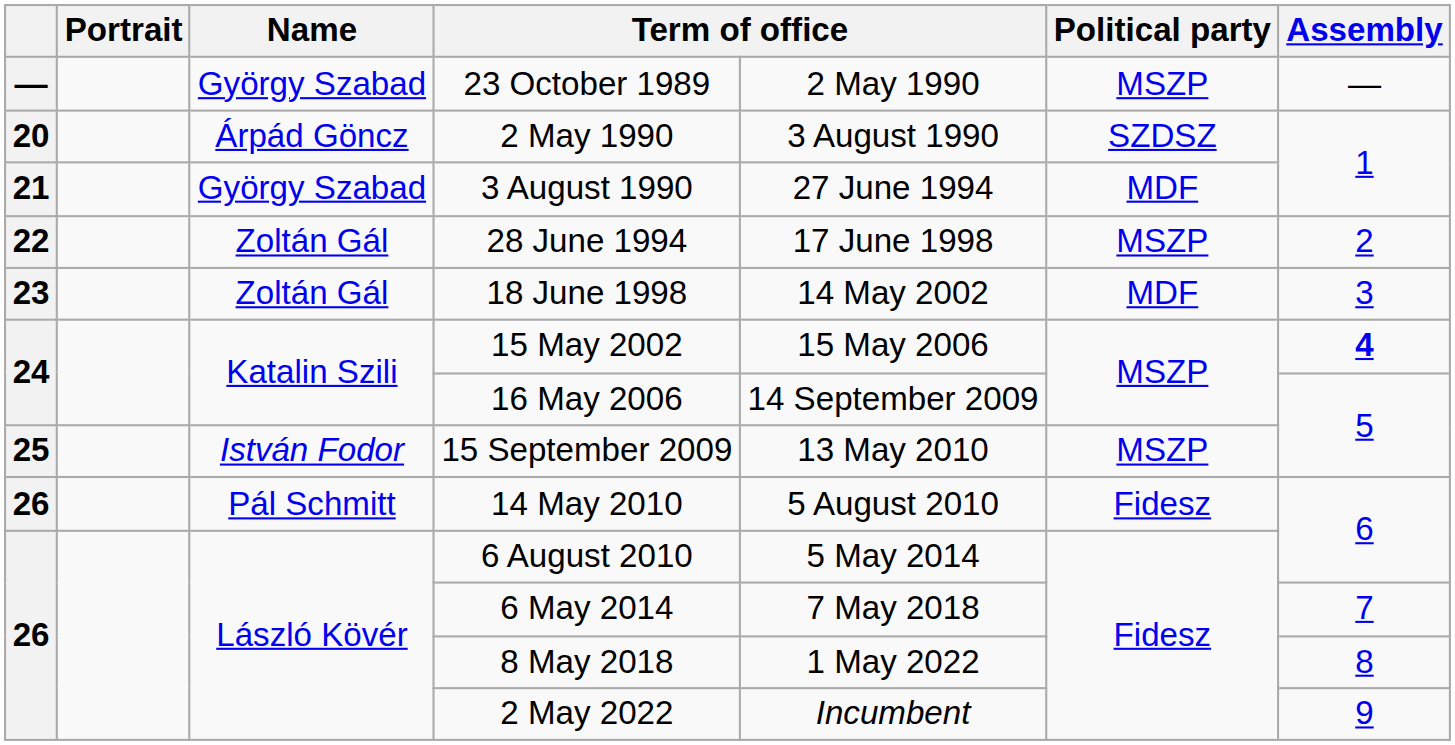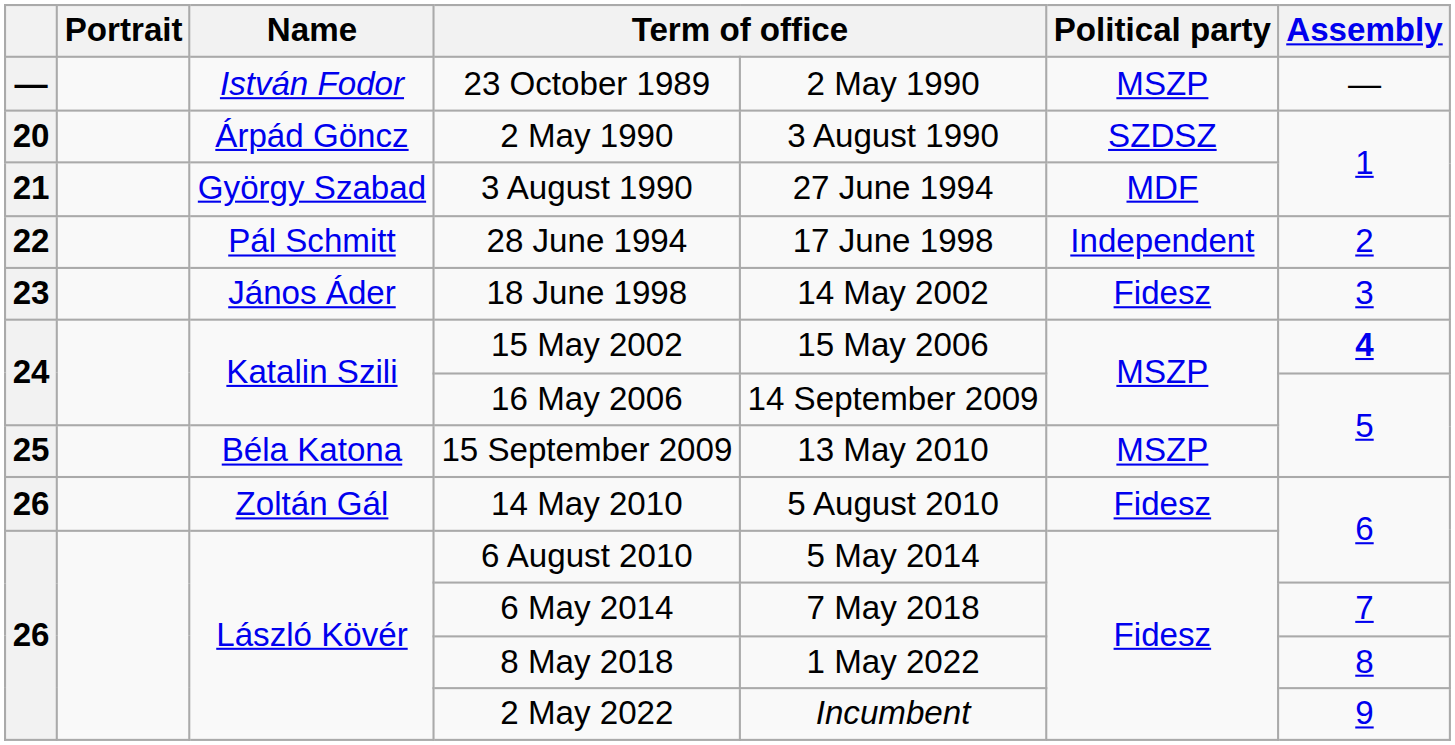23 October 1989 | Name: György Szabad -> István Fodor
28 June 1994 | Name: Zoltán Gál -> Pál Schmitt
28 June 1994 | Political party: MSZP -> Independent
18 June 1998 | Name: Zoltán Gál -> János Áder
18 June 1998 | Political party: MDF -> Fidesz
15 September 2009 | Name: István Fodor -> Béla Katona
14 May 2010 | Name: Pál Schmitt -> Zoltán Gál
